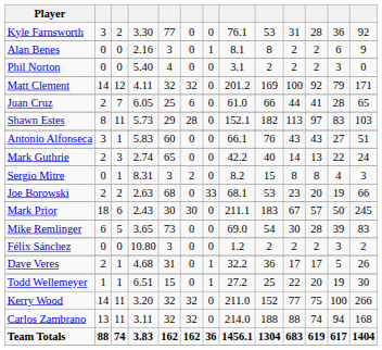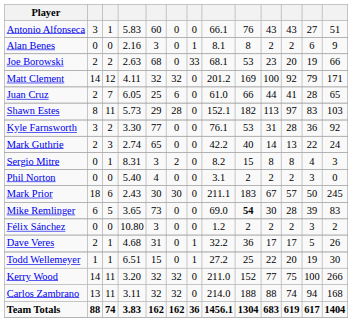rows swapped: Antonio Alfonseca <-> Kyle Farnsworth
rows swapped: Joe Borowski <-> Phil Norton
Mike Remlinger | column 9: normal -> bold
